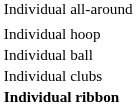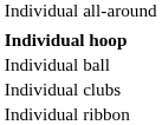Individual hoop | column 1: normal -> bold
Individual ribbon | column 1: bold -> normal
